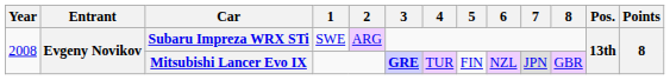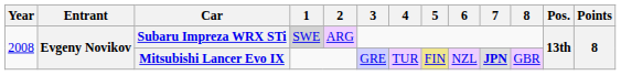Subaru Impreza WRX STi | 1: no background -> lightgrey background
Mitsubishi Lancer Evo IX | 3: bold -> normal
Mitsubishi Lancer Evo IX | 5: no background -> khaki background
Mitsubishi Lancer Evo IX | 7: normal -> bold
